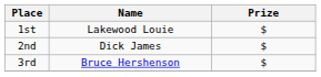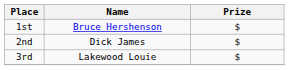1st | Name: Lakewood Louie -> Bruce Hershenson
3rd | Name: Bruce Hershenson -> Lakewood Louie
